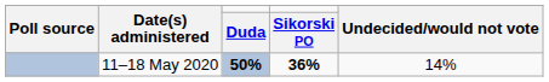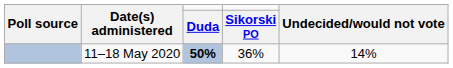11–18 May 2020 | Sikorski PO: bold -> normal
